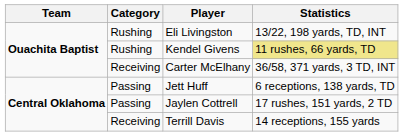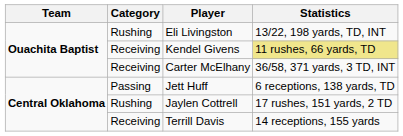Kendel Givens | Category: Rushing -> Receiving
Jaylen Cottrell | Category: Passing -> Rushing
